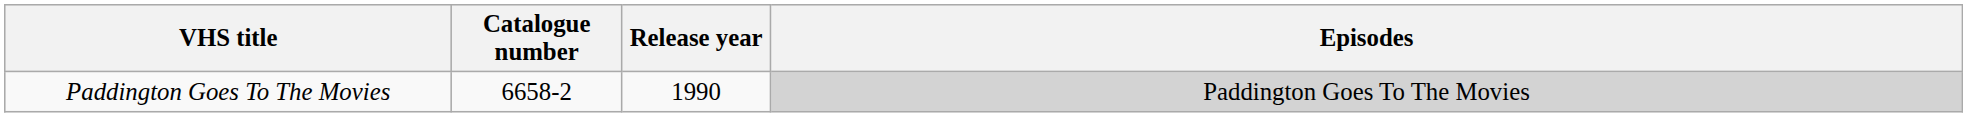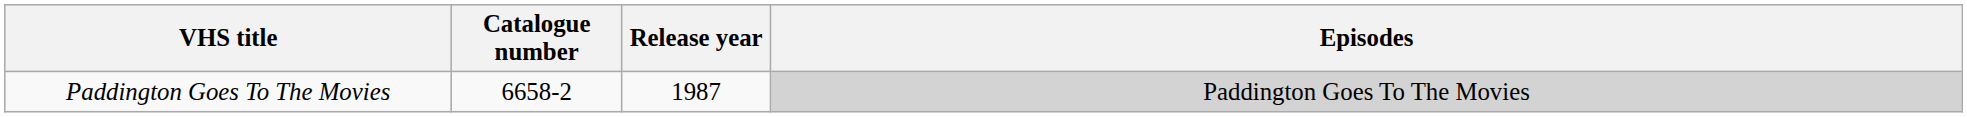row 2 | Release year: 1990 -> 1987
